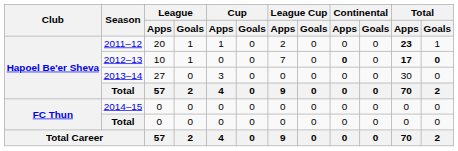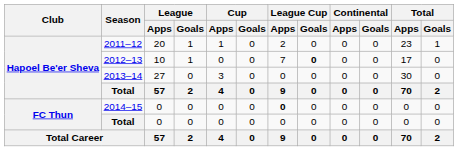2011–12 | Total / Apps: bold -> normal
2012–13 | League Cup / Goals: normal -> bold
2012–13 | Continental / Apps: bold -> normal
2012–13 | Total / Apps: bold -> normal
2012–13 | Total / Goals: bold -> normal
2014–15 | League Cup / Apps: normal -> bold
